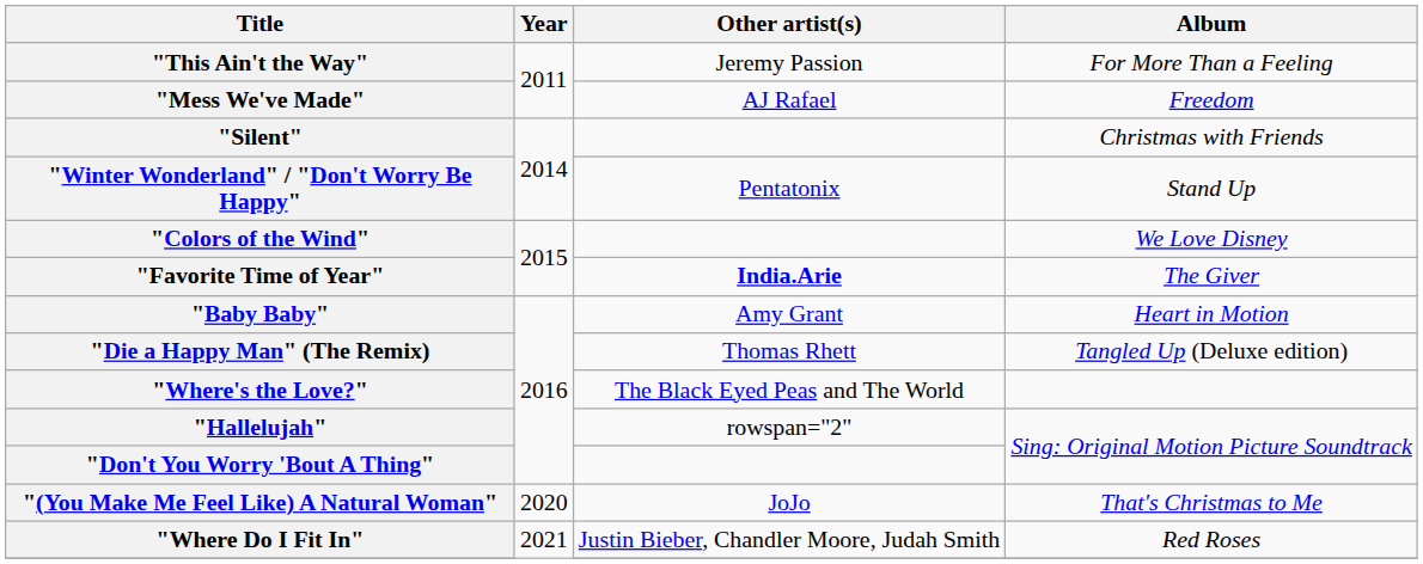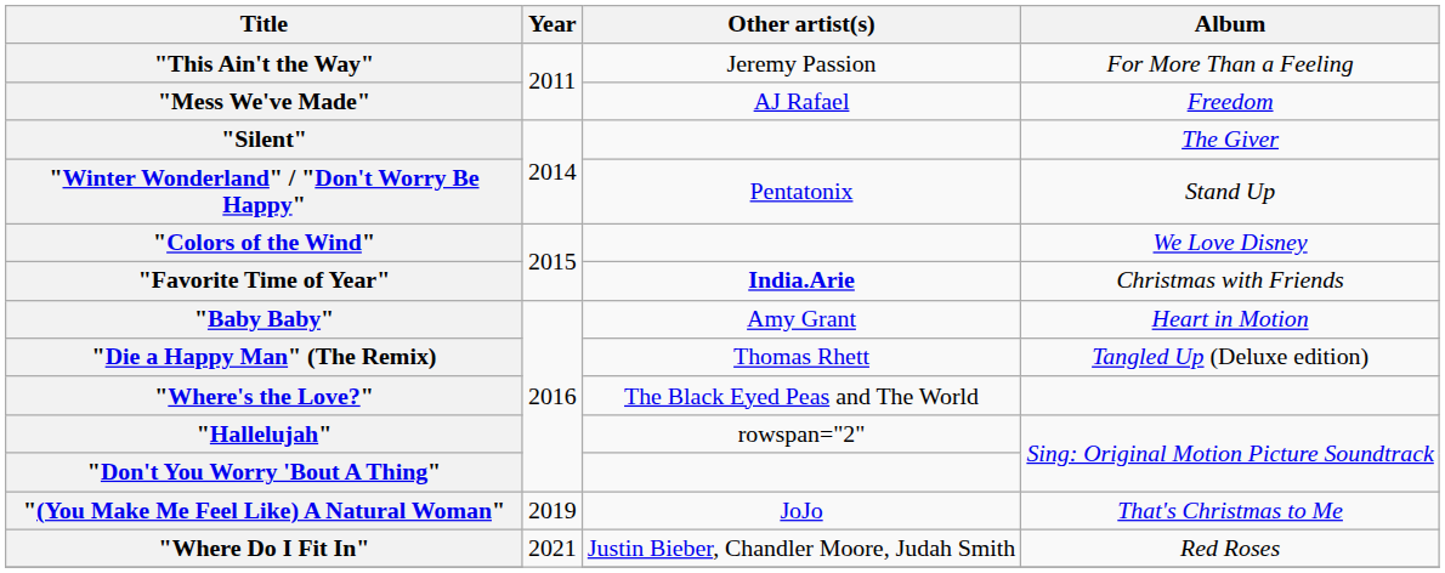"Silent" | Album: Christmas with Friends -> The Giver
"Favorite Time of Year" | Album: The Giver -> Christmas with Friends
"(You Make Me Feel Like) A Natural Woman" | Year: 2020 -> 2019
